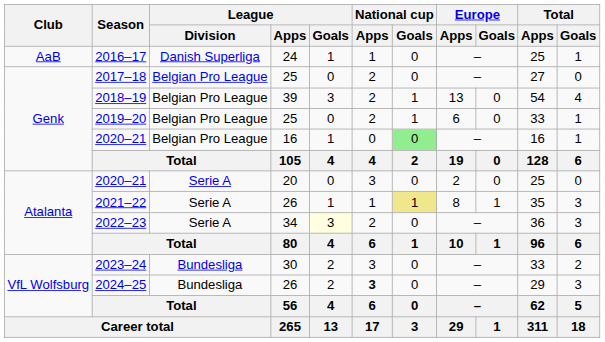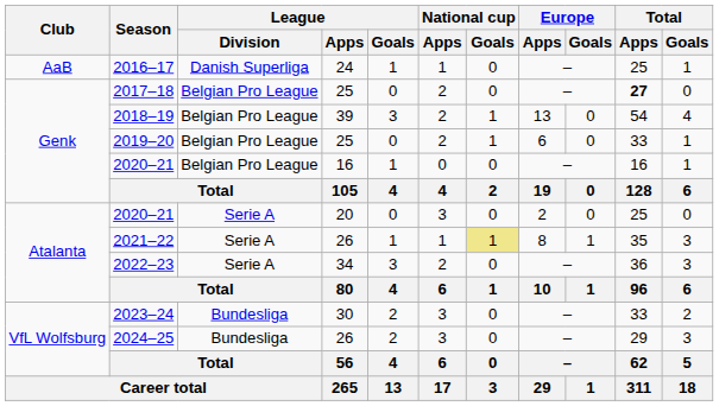2017–18 | Total / Apps: normal -> bold
2020–21 / 16 | National cup / Goals: lightgreen background -> no background
2022–23 | League / Goals: lightyellow background -> no background
2024–25 | National cup / Apps: bold -> normal
